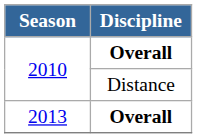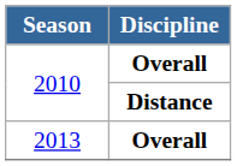row 3 | Discipline: normal -> bold
